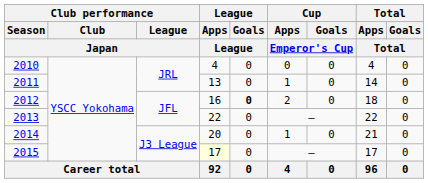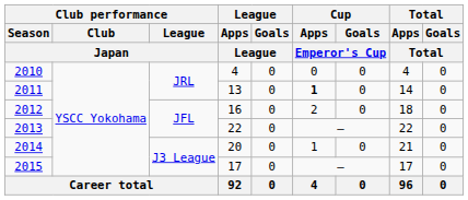2011 | Cup / Apps / Emperor's Cup: normal -> bold
2012 | League / Goals / League: bold -> normal
2015 | League / Apps / League: lightyellow background -> no background
